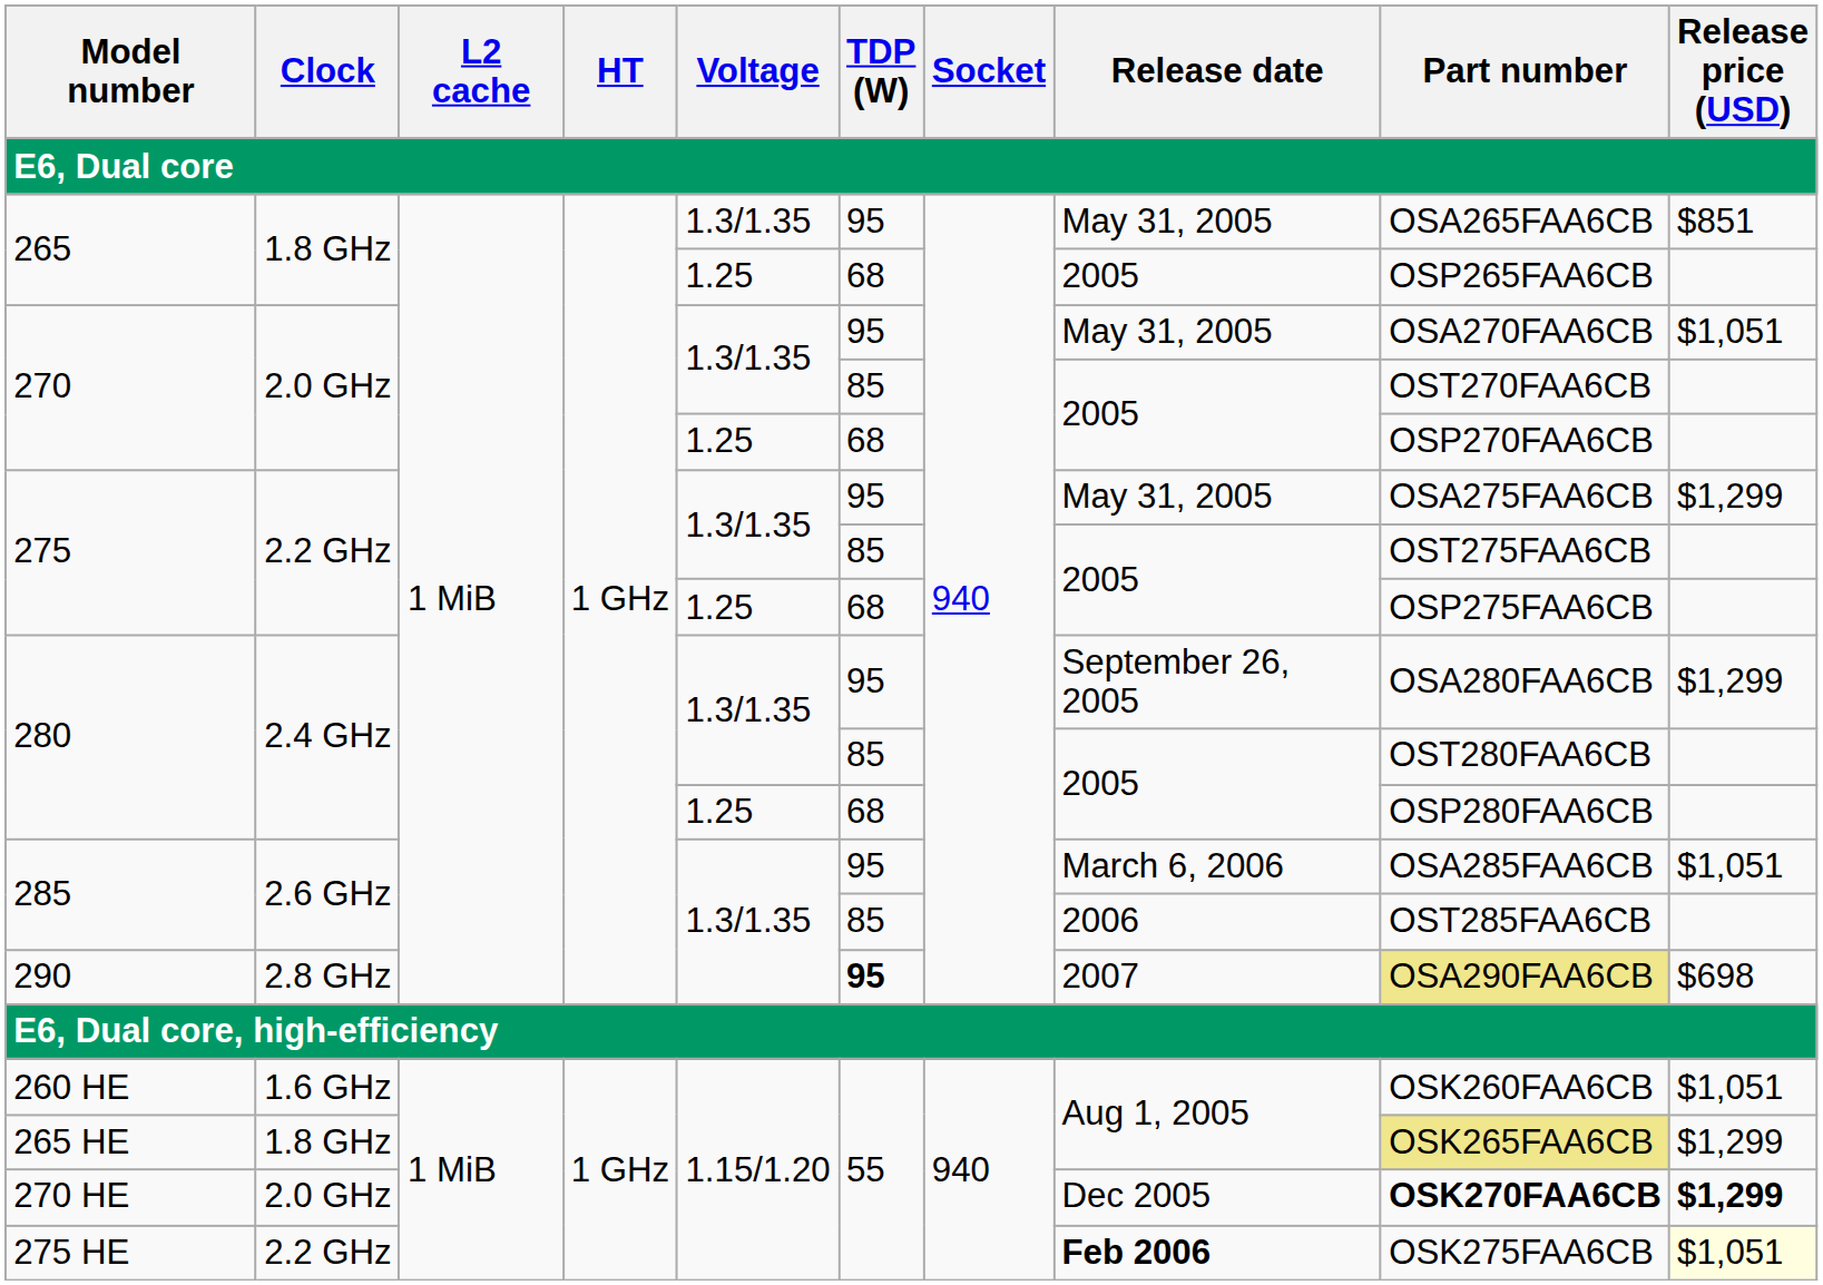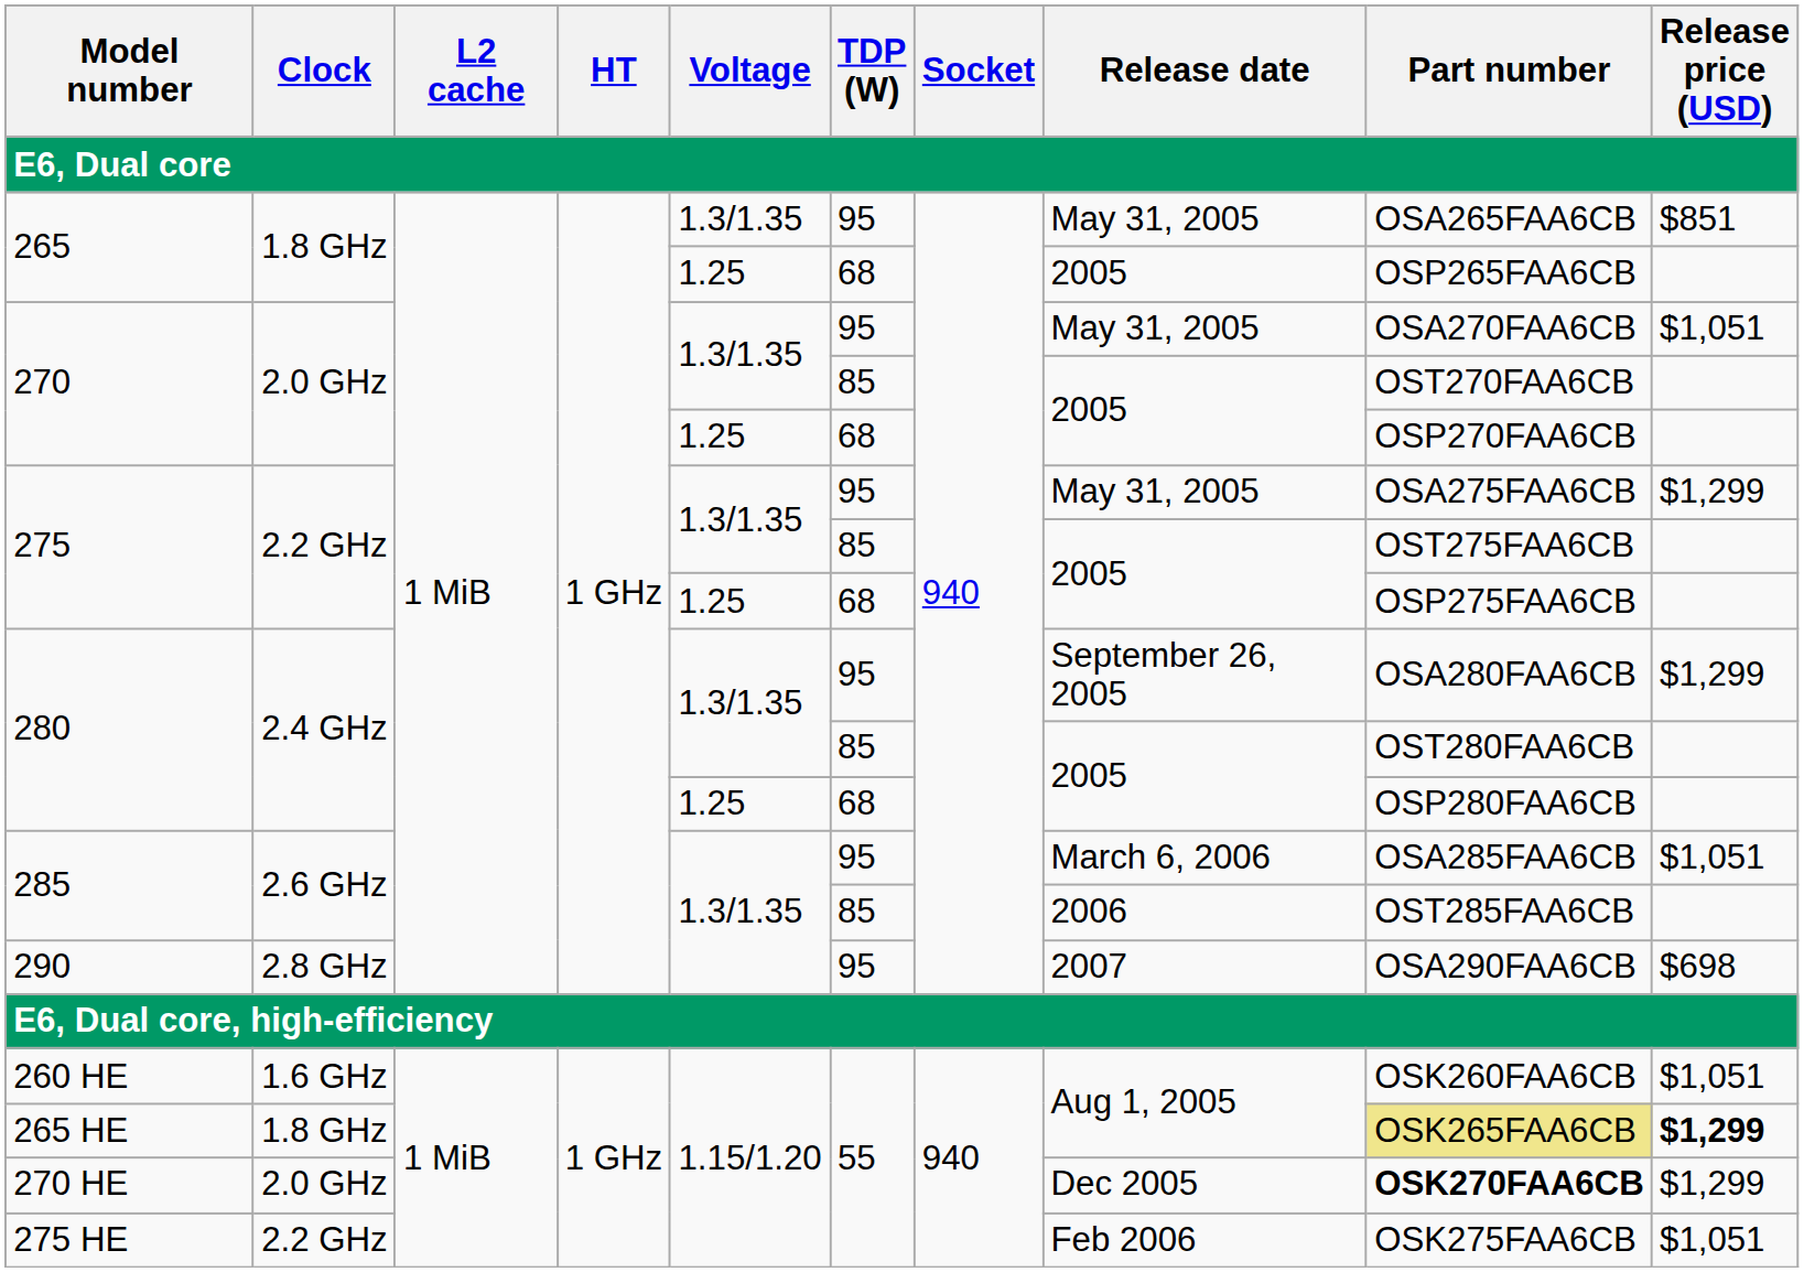290 | TDP (W): bold -> normal
290 | Part number: khaki background -> no background
265 HE | Release price (USD): normal -> bold
270 HE | Release price (USD): bold -> normal
275 HE | Release date: bold -> normal
275 HE | Release price (USD): lightyellow background -> no background
